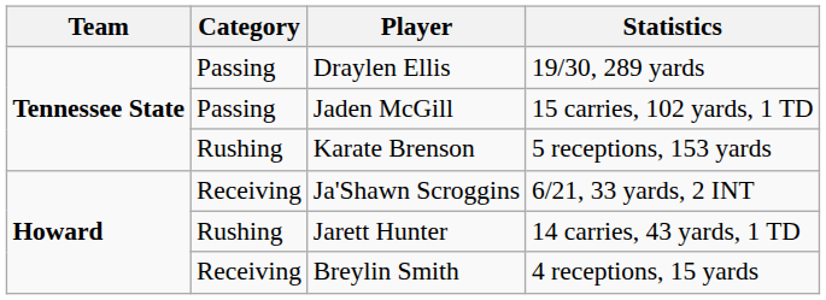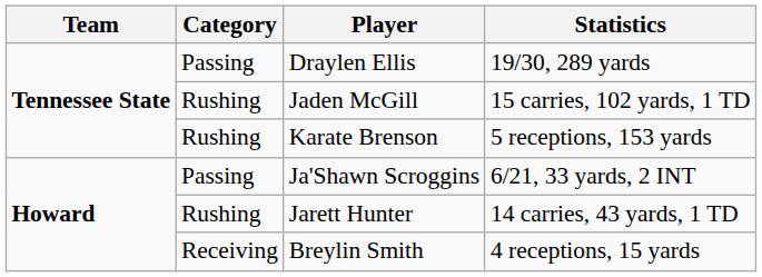Jaden McGill | Category: Passing -> Rushing
Ja'Shawn Scroggins | Category: Receiving -> Passing
